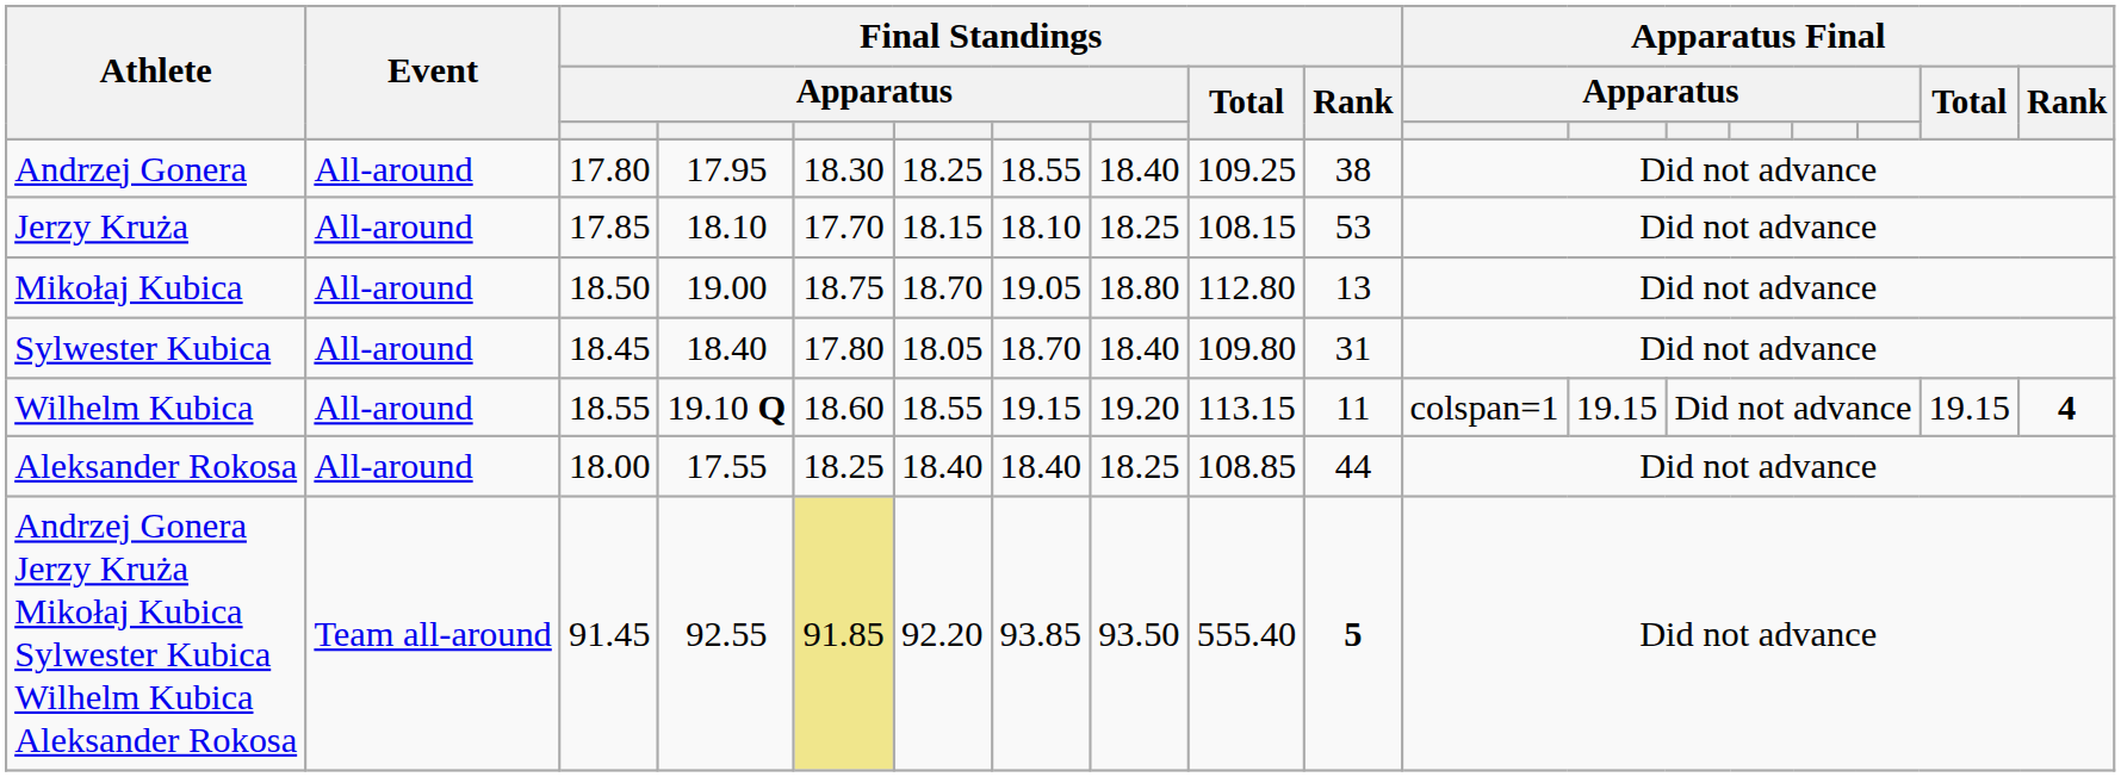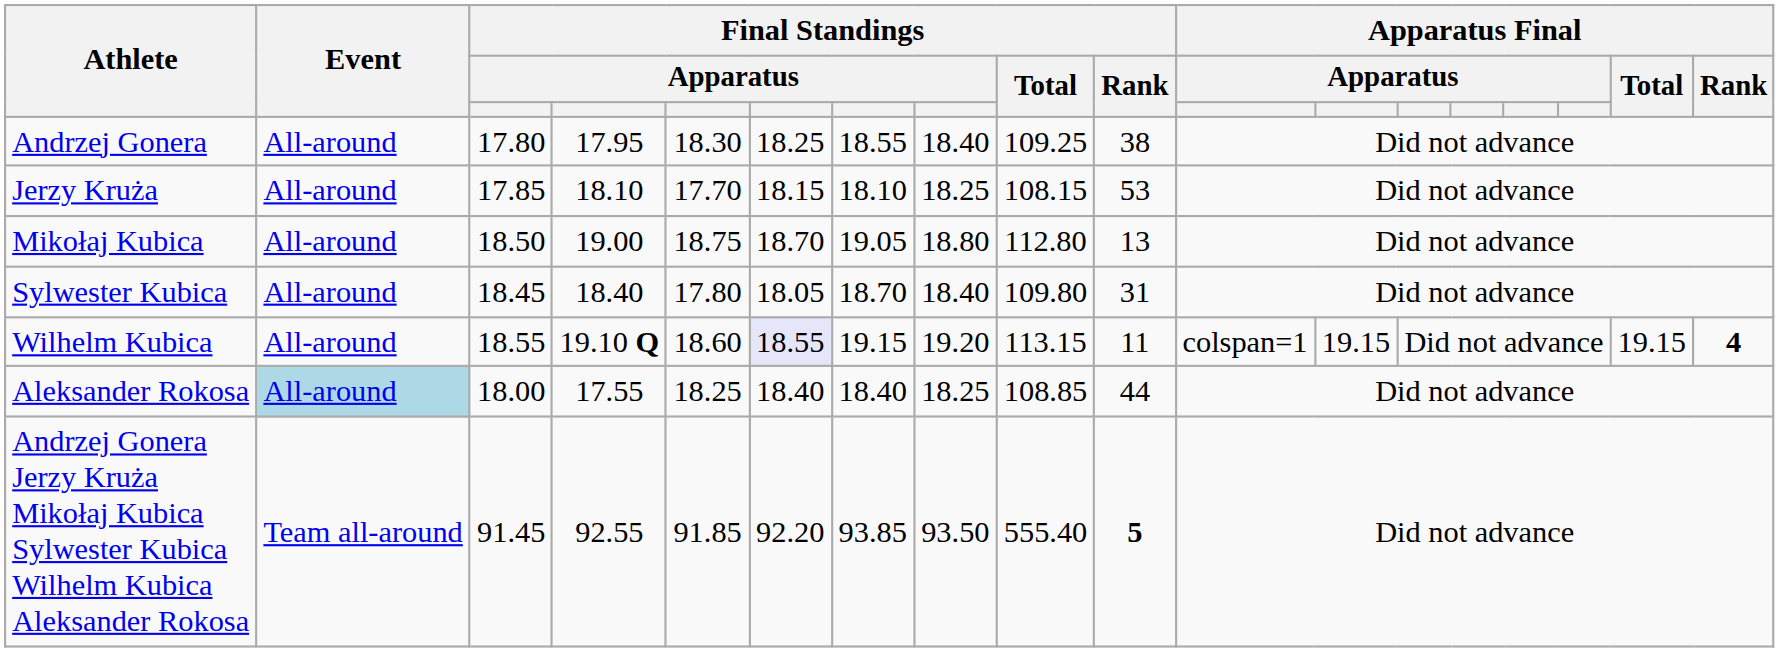row 8 | column 6: no background -> lavender background
row 9 | Event: no background -> lightblue background
row 10 | column 5: khaki background -> no background
